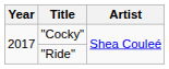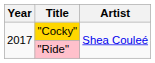"Cocky" | Title: no background -> gold background
"Ride" | Title: no background -> pink background
